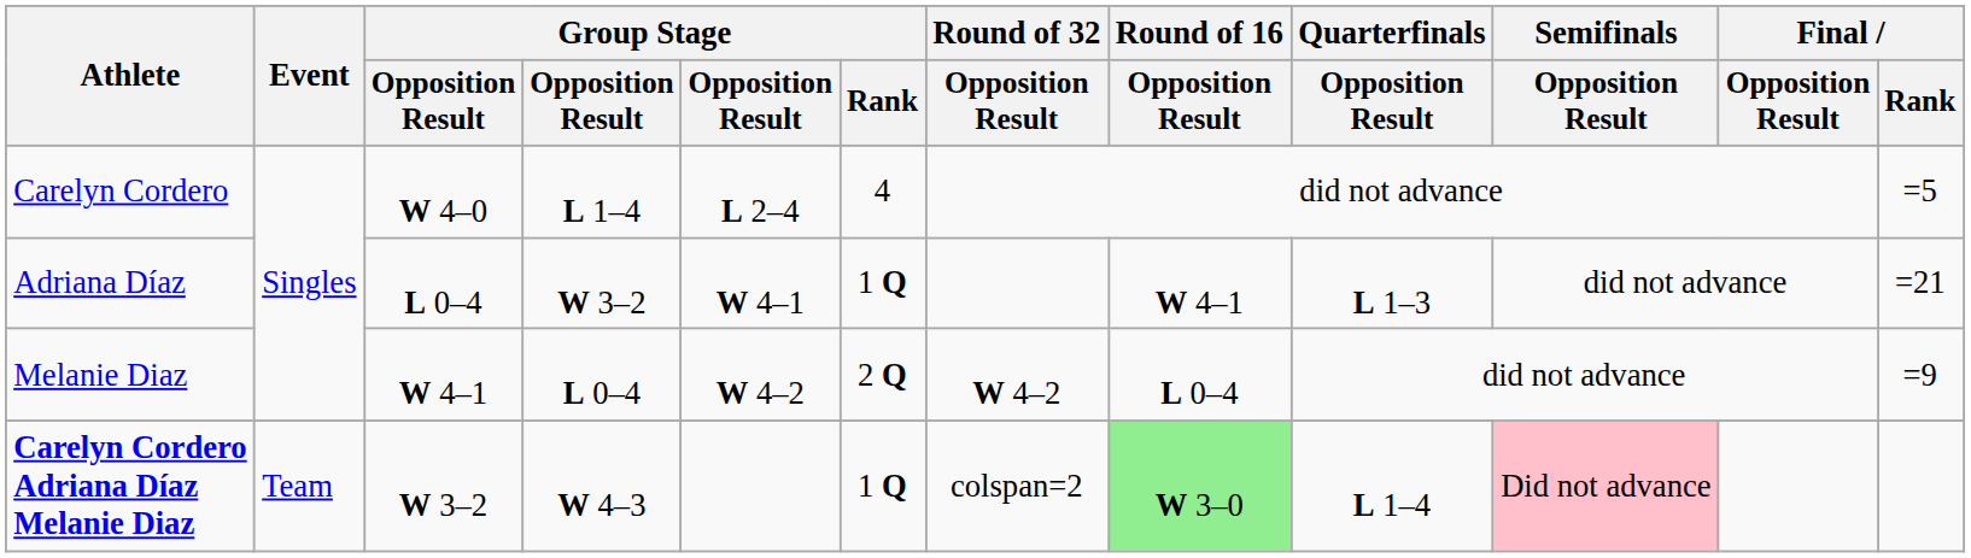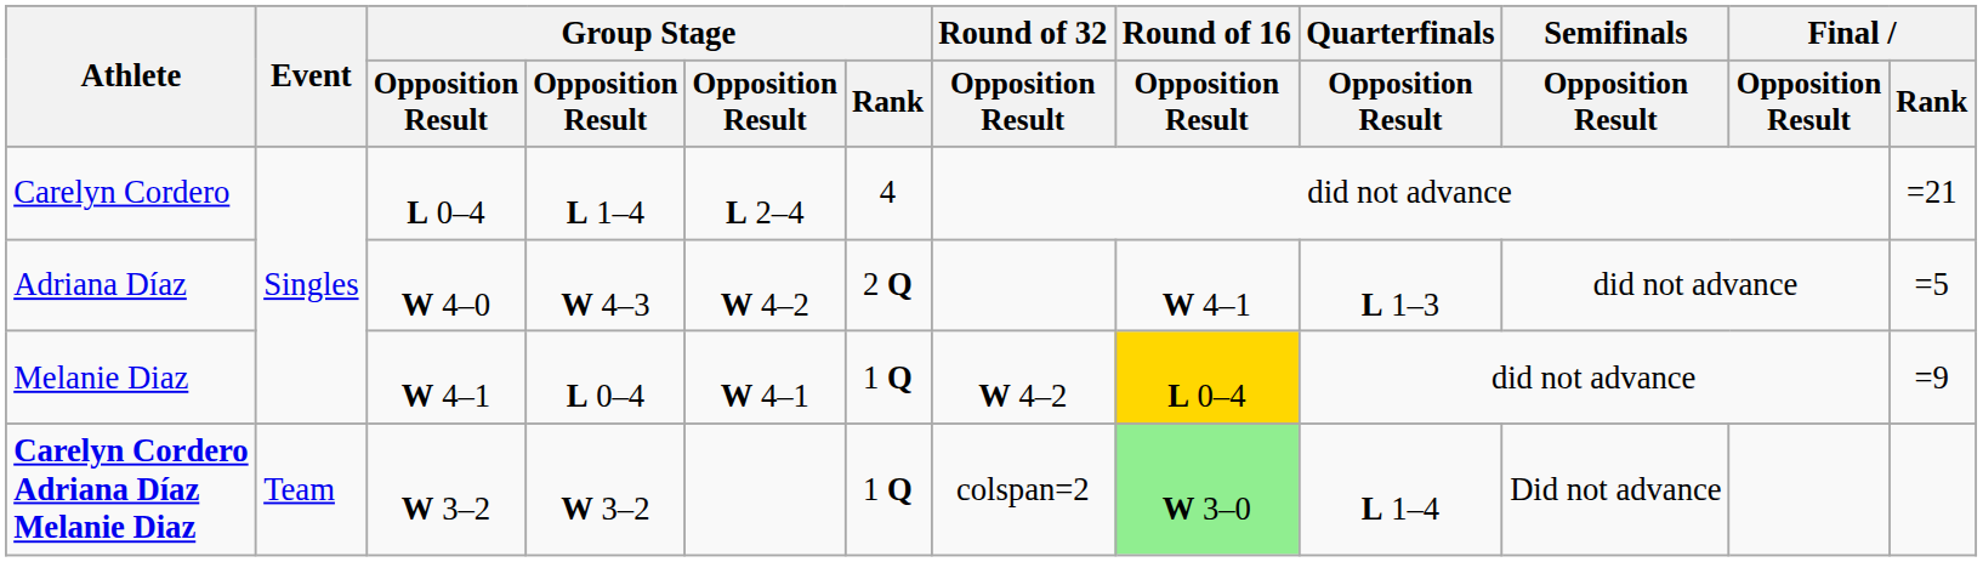Carelyn Cordero | column 3: W 4–0 -> L 0–4
Carelyn Cordero | Final / Rank: =5 -> =21
Adriana Díaz | column 3: L 0–4 -> W 4–0
Adriana Díaz | column 4: W 3–2 -> W 4–3
Adriana Díaz | column 5: W 4–1 -> W 4–2
Adriana Díaz | Group Stage / Rank: 1 Q -> 2 Q
Adriana Díaz | Final / Rank: =21 -> =5
Melanie Diaz | column 5: W 4–2 -> W 4–1
Melanie Diaz | Group Stage / Rank: 2 Q -> 1 Q
Melanie Diaz | Round of 16 / Opposition Result: no background -> gold background
Carelyn Cordero Adriana Díaz Melanie Diaz | column 4: W 4–3 -> W 3–2
Carelyn Cordero Adriana Díaz Melanie Diaz | Semifinals / Opposition Result: pink background -> no background
